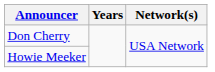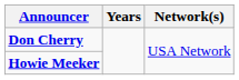Don Cherry | Announcer: normal -> bold
Howie Meeker | Announcer: normal -> bold
